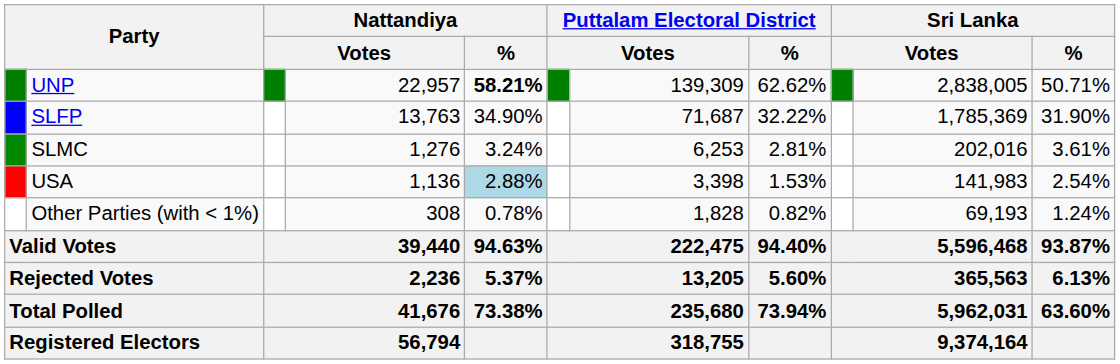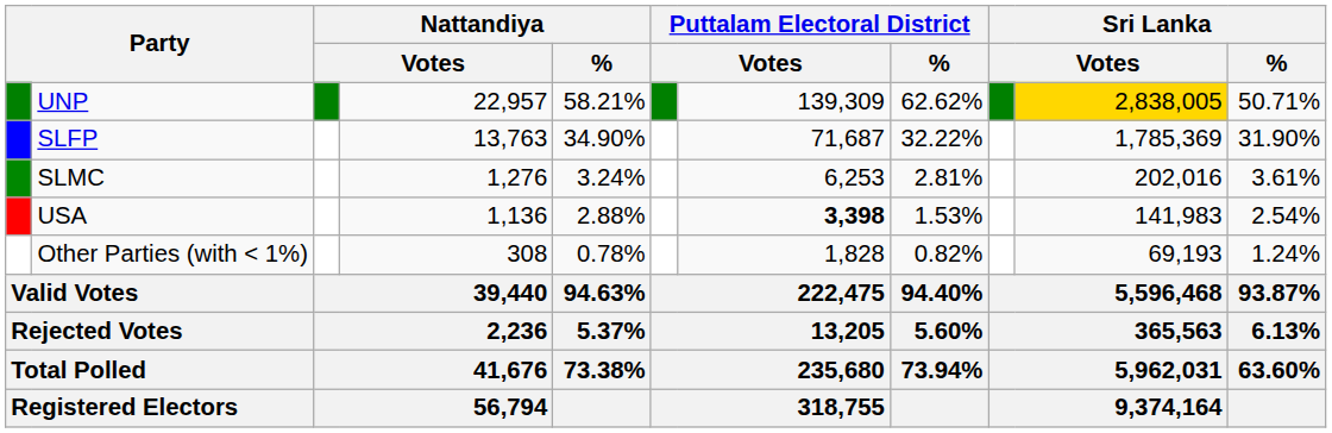UNP | Nattandiya / %: bold -> normal
UNP | column 10: no background -> gold background
USA | Nattandiya / %: lightblue background -> no background
USA | column 7: normal -> bold
